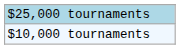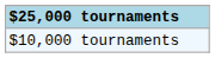row 1 | column 1: normal -> bold
